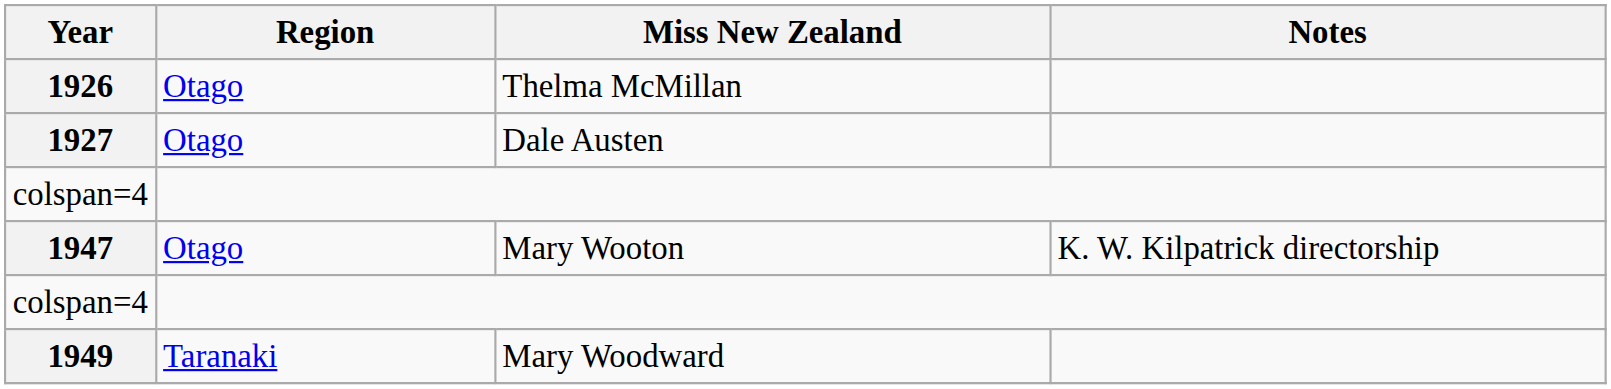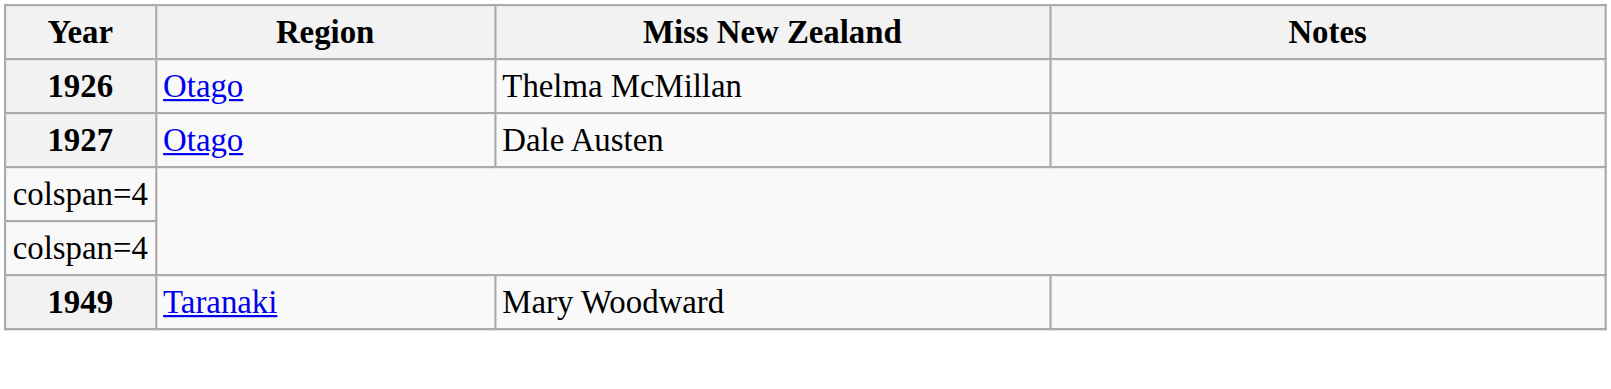- row: 1947 | Otago | Mary Wooton | K. W. Kilpatrick directorship
